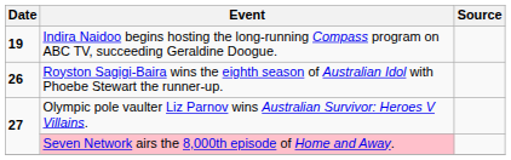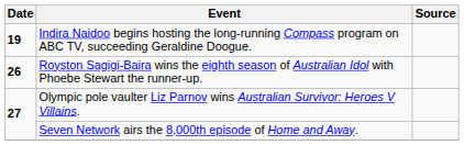Seven Network airs the 8,000th episode of Home and Away. | Event: pink background -> no background
